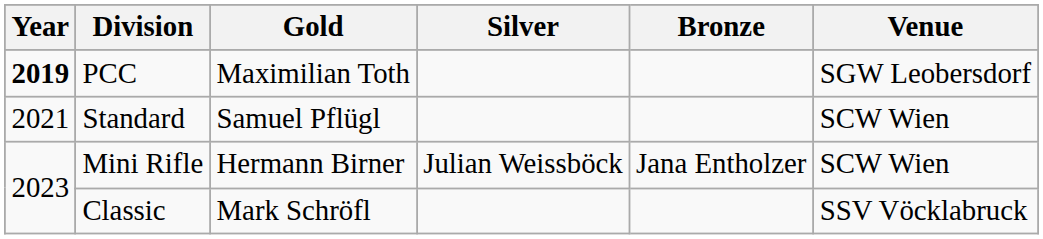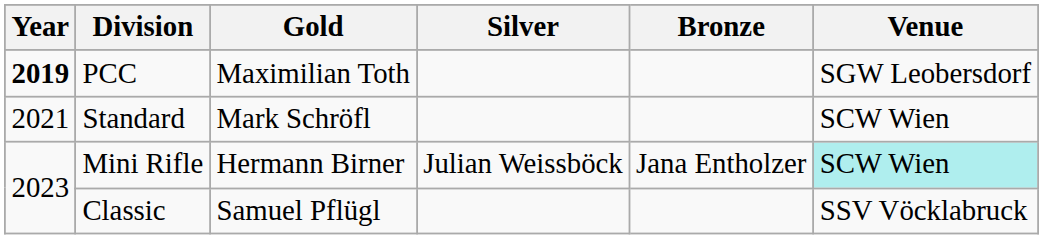Standard | Gold: Samuel Pflügl -> Mark Schröfl
Mini Rifle | Venue: no background -> paleturquoise background
Classic | Gold: Mark Schröfl -> Samuel Pflügl
